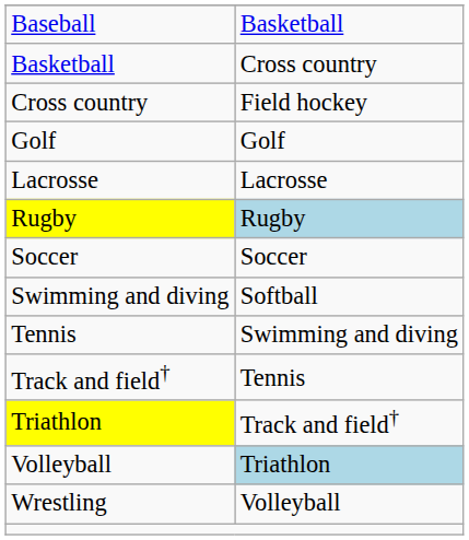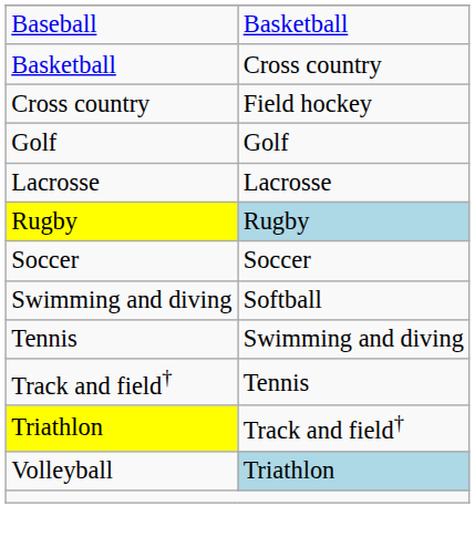- row: Wrestling | Volleyball
